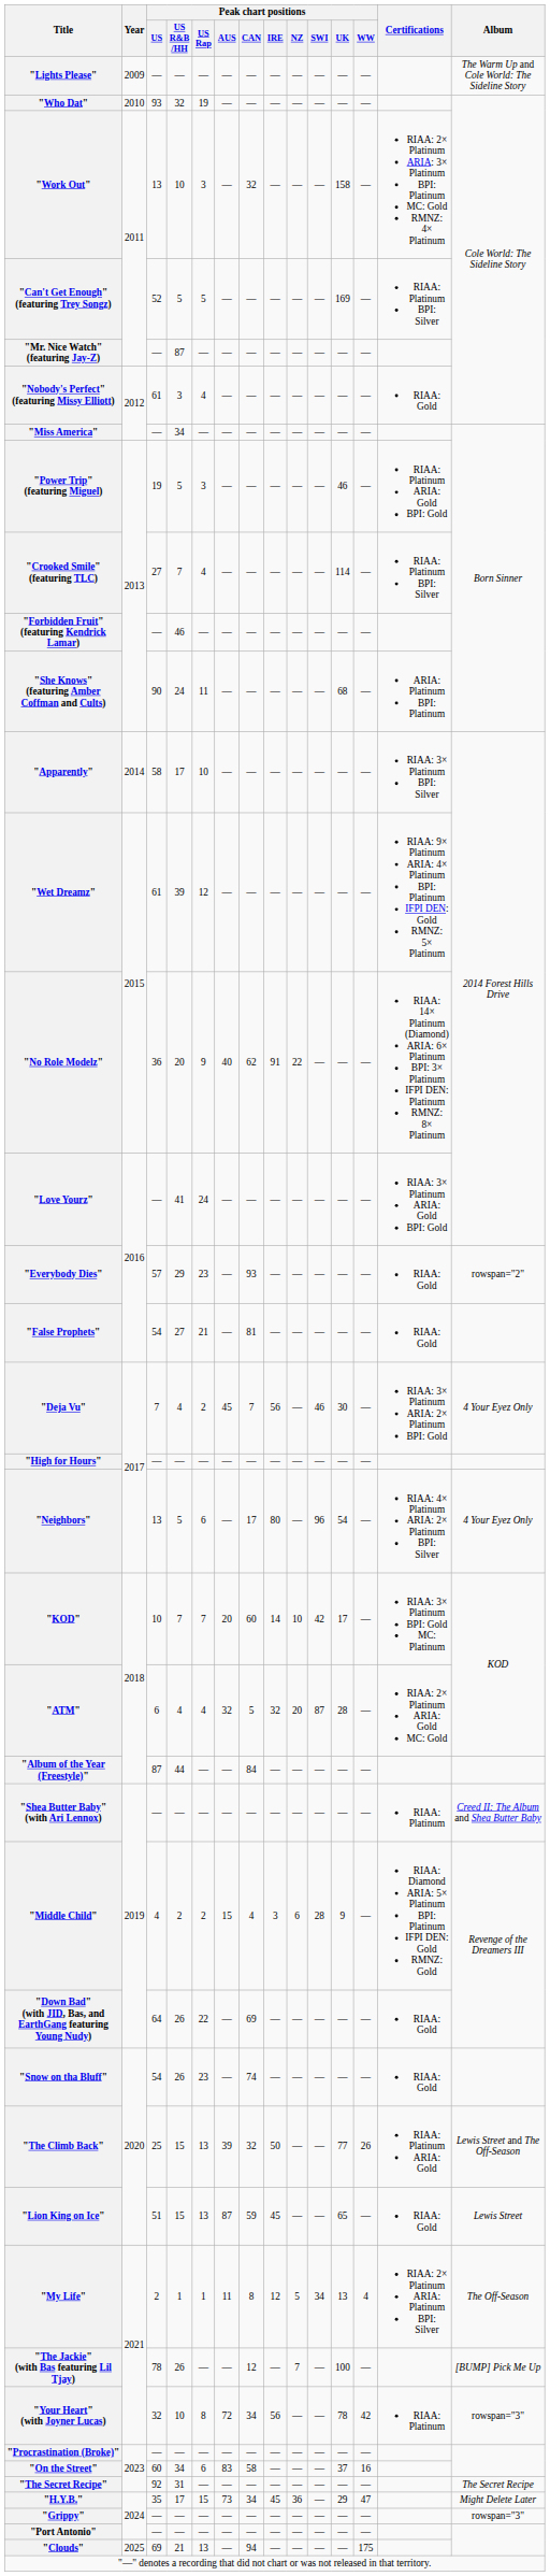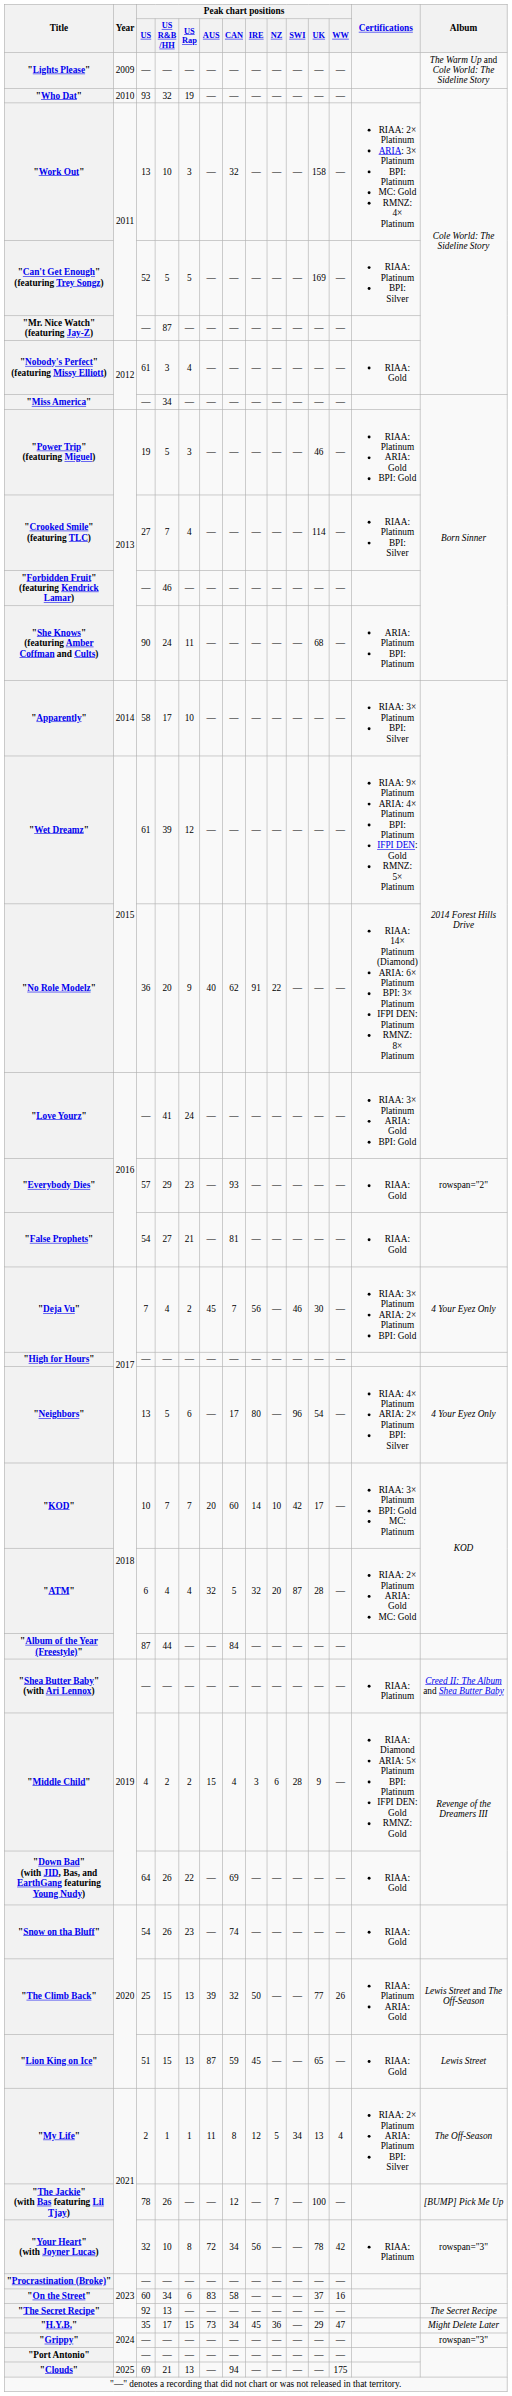"The Secret Recipe" | Peak chart positions / US R&B /HH: 31 -> 13
